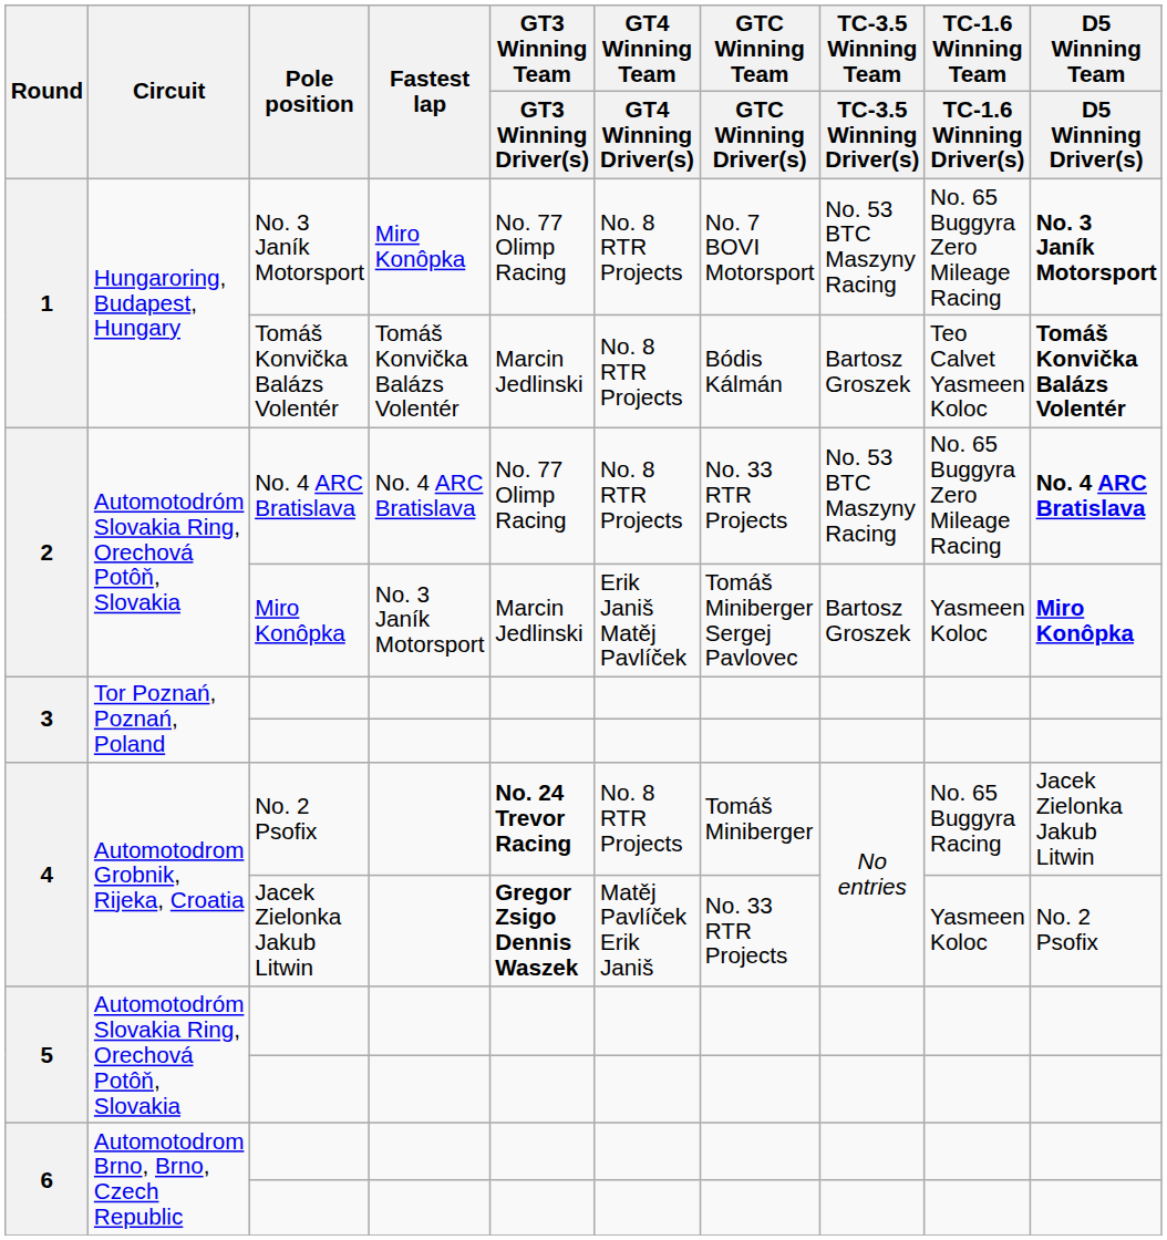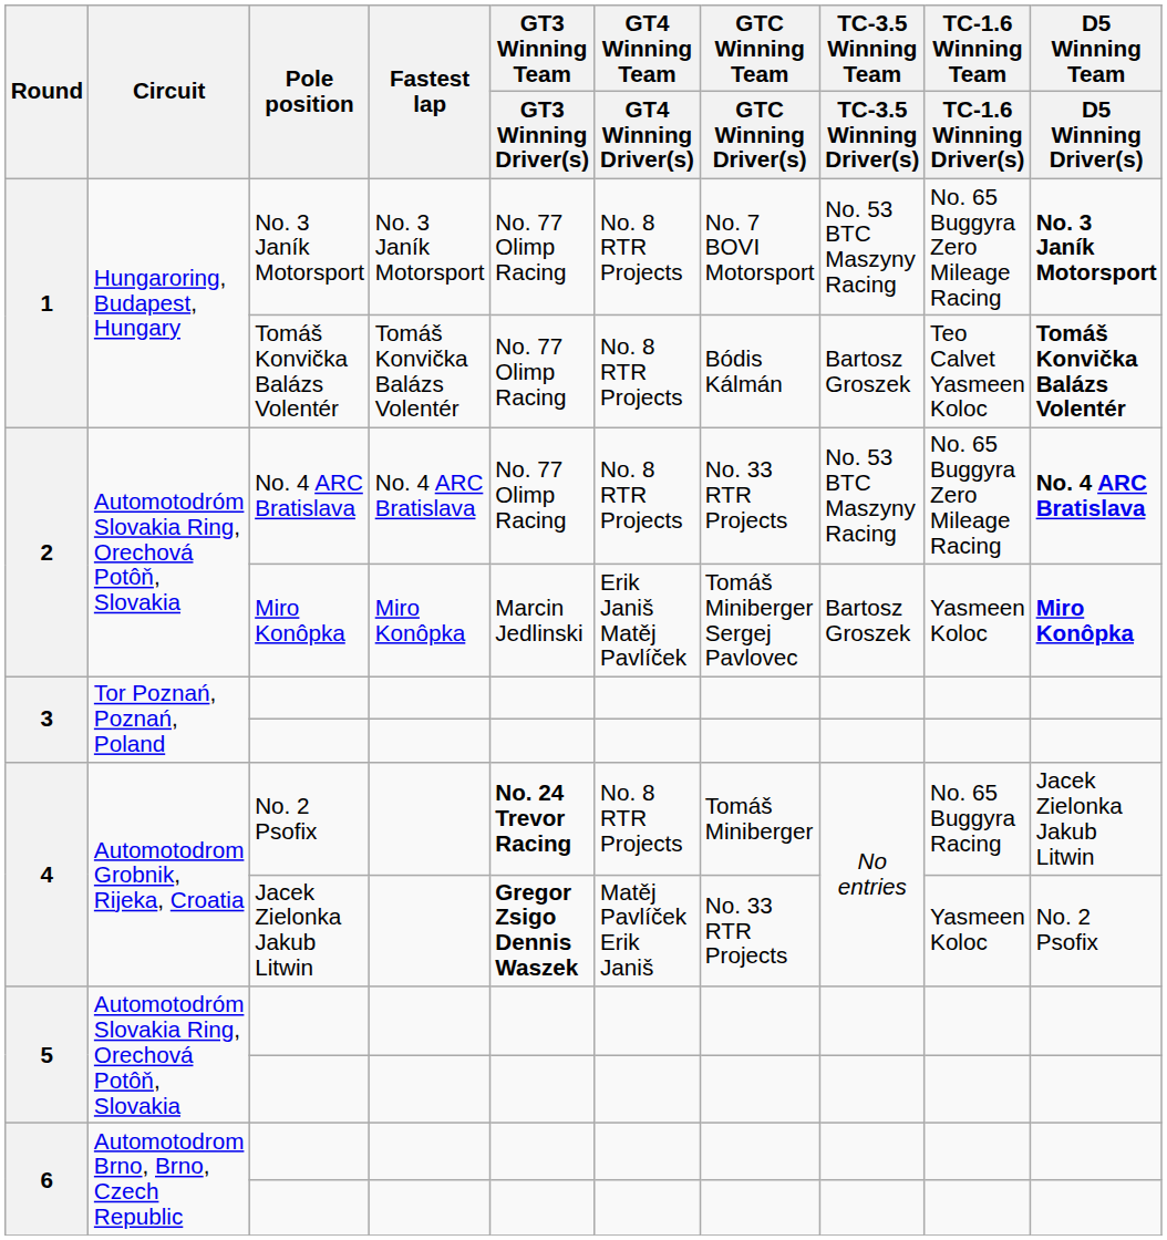row 3 | Fastest lap: Miro Konôpka -> No. 3 Janík Motorsport
row 4 | GT3 Winning Team / GT3 Winning Driver(s): Marcin Jedlinski -> No. 77 Olimp Racing
row 6 | Fastest lap: No. 3 Janík Motorsport -> Miro Konôpka
